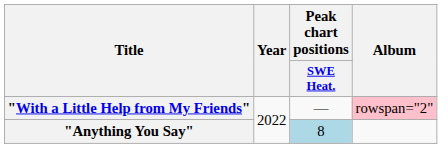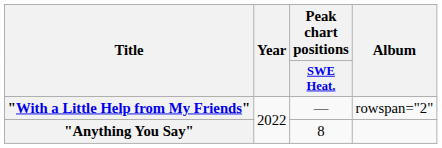"With a Little Help from My Friends" | Album: pink background -> no background
"Anything You Say" | Peak chart positions / SWE Heat.: lightblue background -> no background
